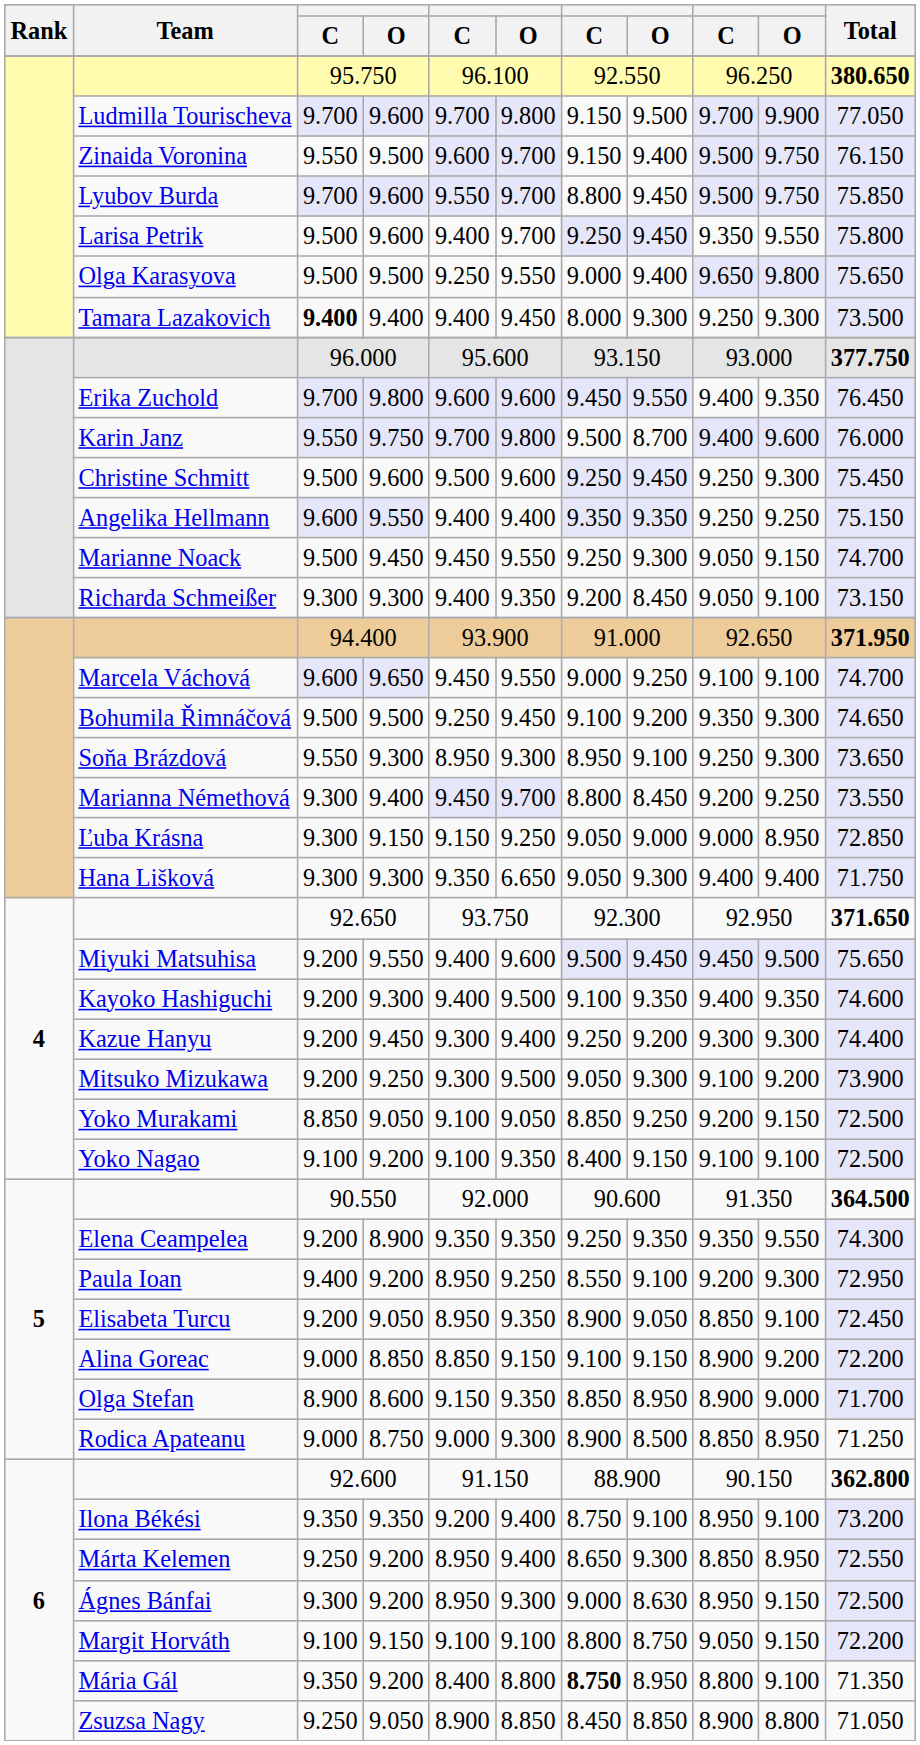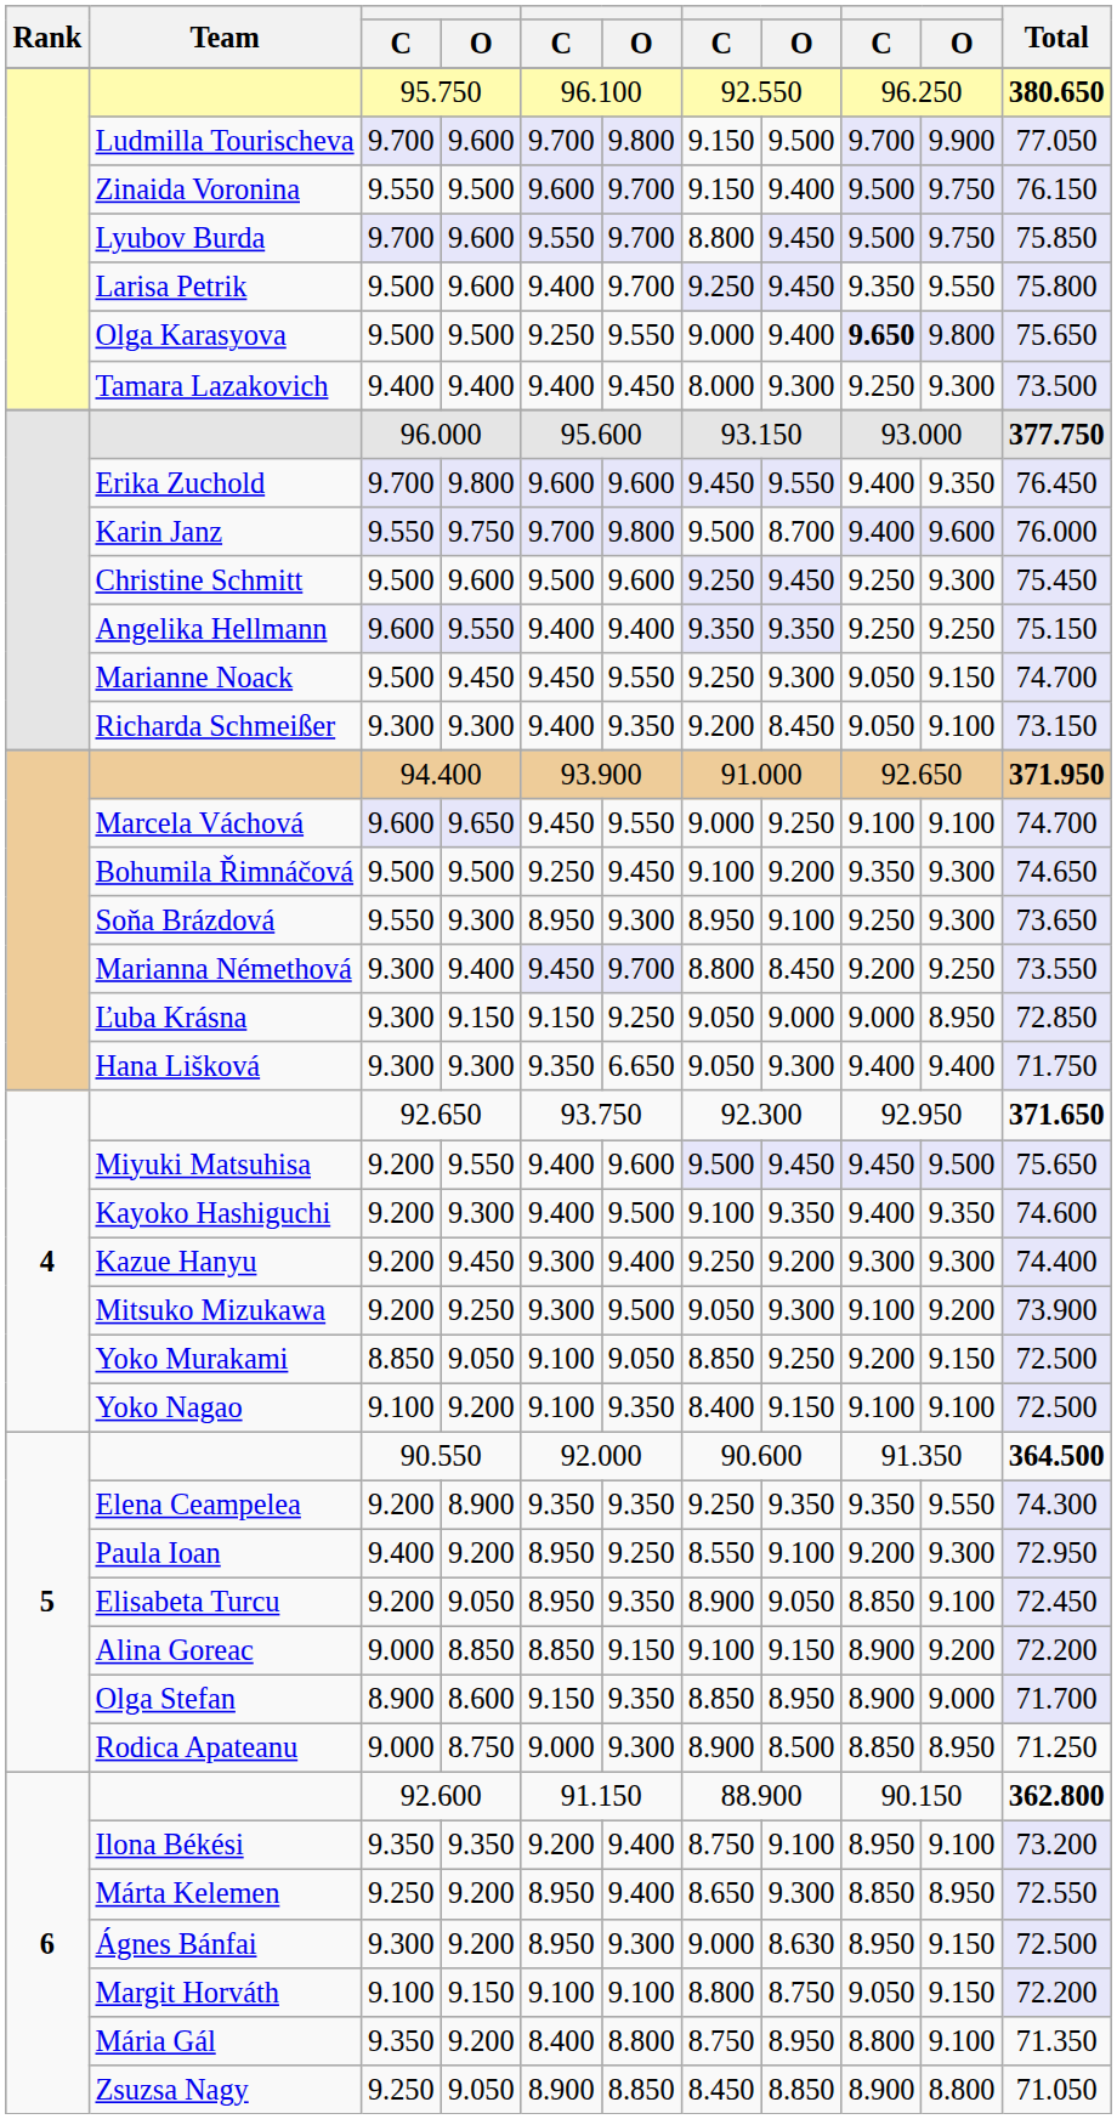Lyubov Burda | column 8: no background -> lavender background
Olga Karasyova | column 9: normal -> bold
Tamara Lazakovich | column 3: bold -> normal
Mária Gál | column 7: bold -> normal
